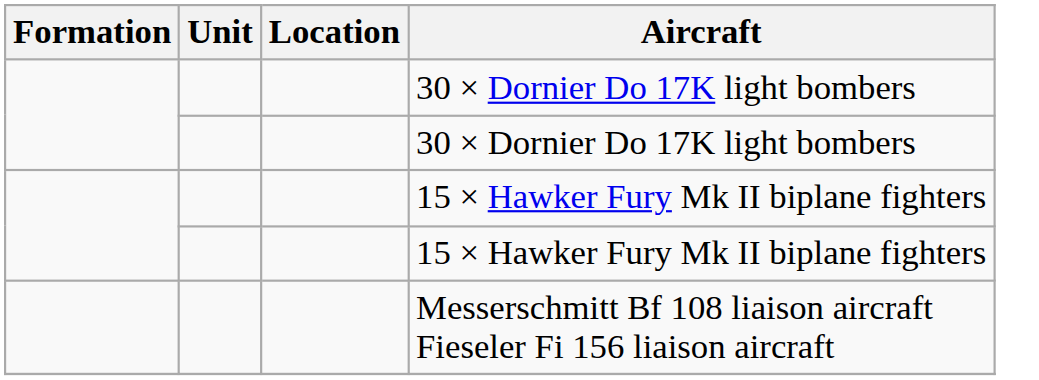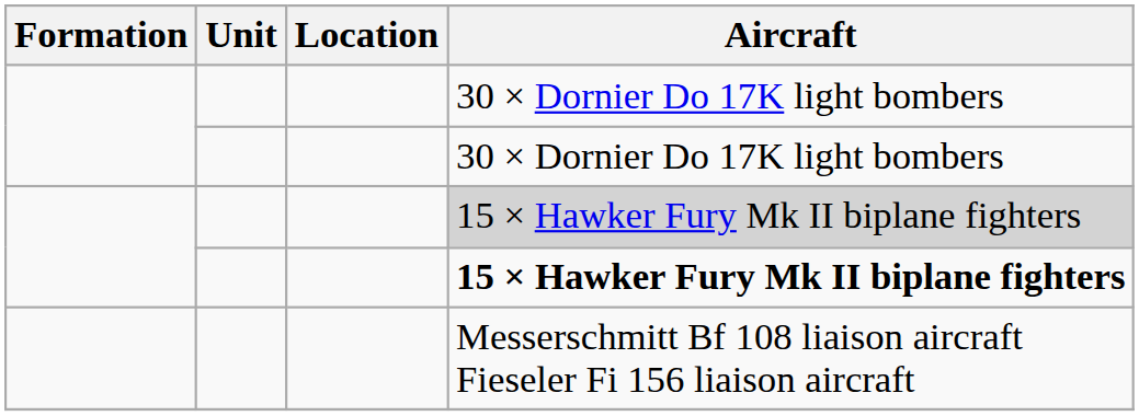row 4 | Aircraft: no background -> lightgrey background
row 5 | Aircraft: normal -> bold
